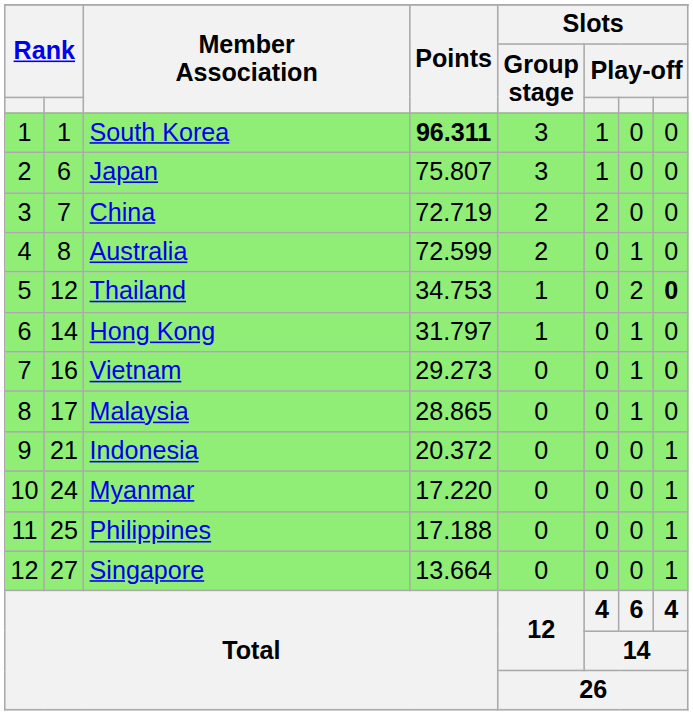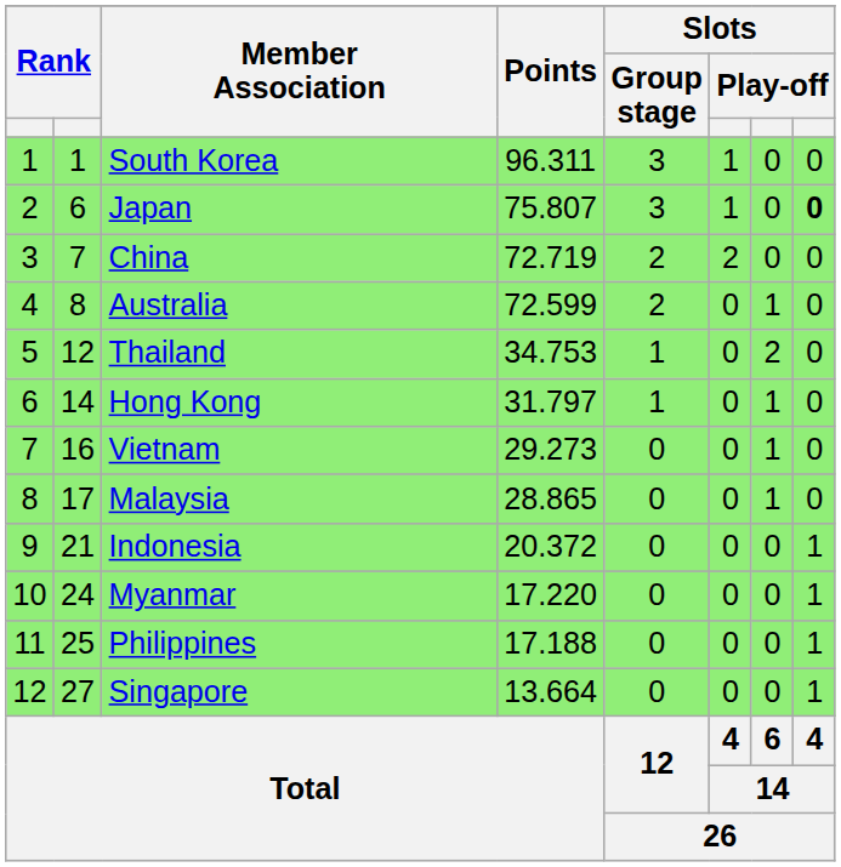South Korea | Points: bold -> normal
Japan | column 8: normal -> bold
Thailand | column 8: bold -> normal
